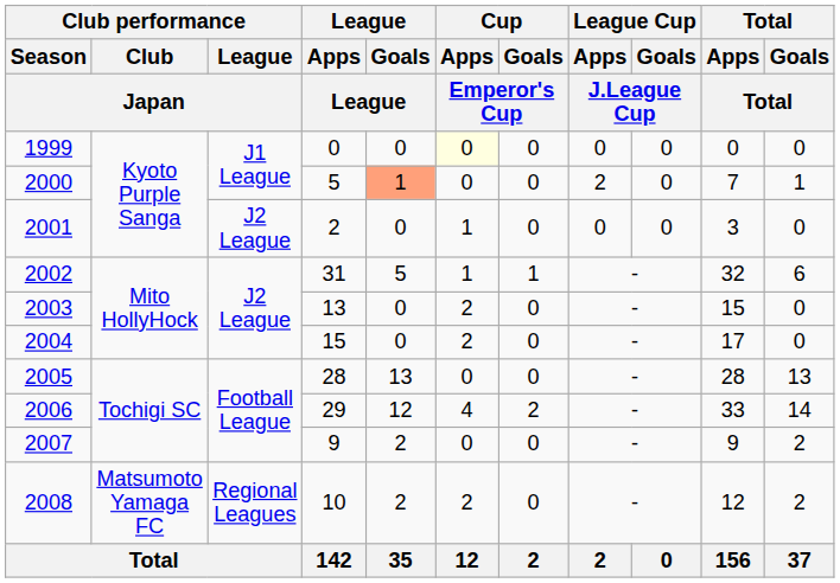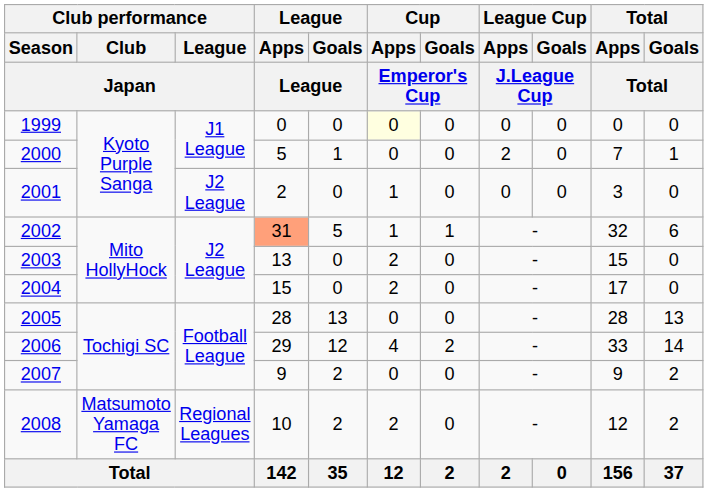2000 | League / Goals / League: lightsalmon background -> no background
2002 | League / Apps / League: no background -> lightsalmon background
